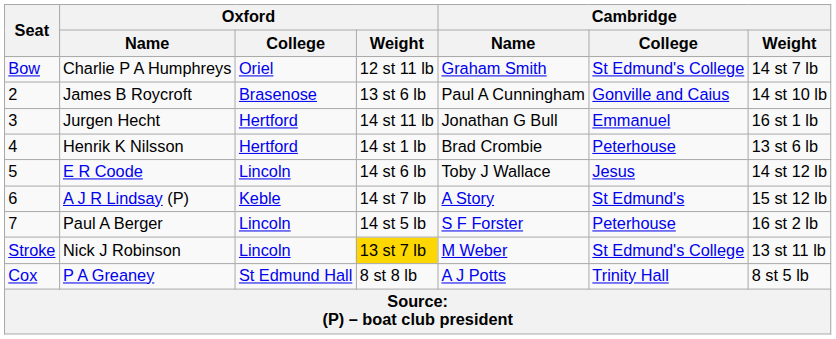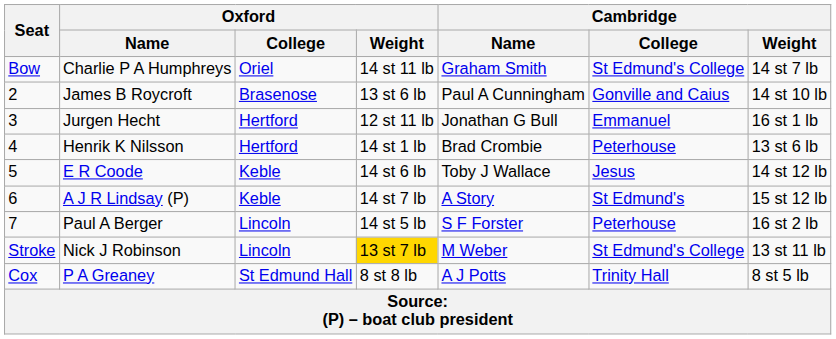Charlie P A Humphreys | Oxford / Weight: 12 st 11 lb -> 14 st 11 lb
Jurgen Hecht | Oxford / Weight: 14 st 11 lb -> 12 st 11 lb
E R Coode | Oxford / College: Lincoln -> Keble
